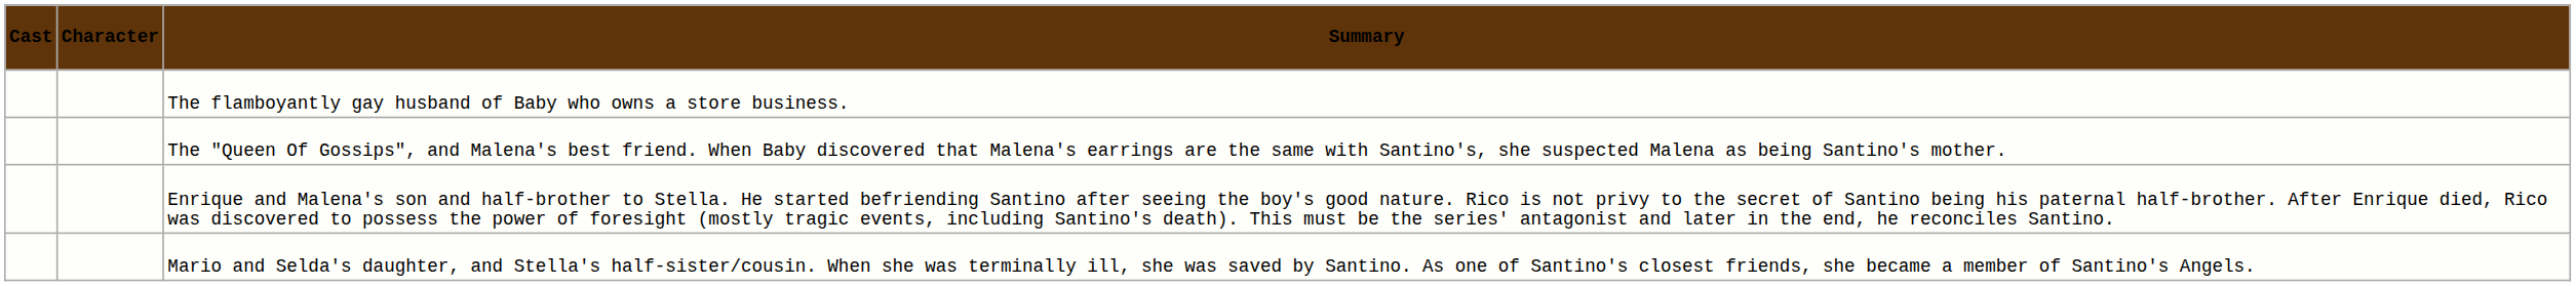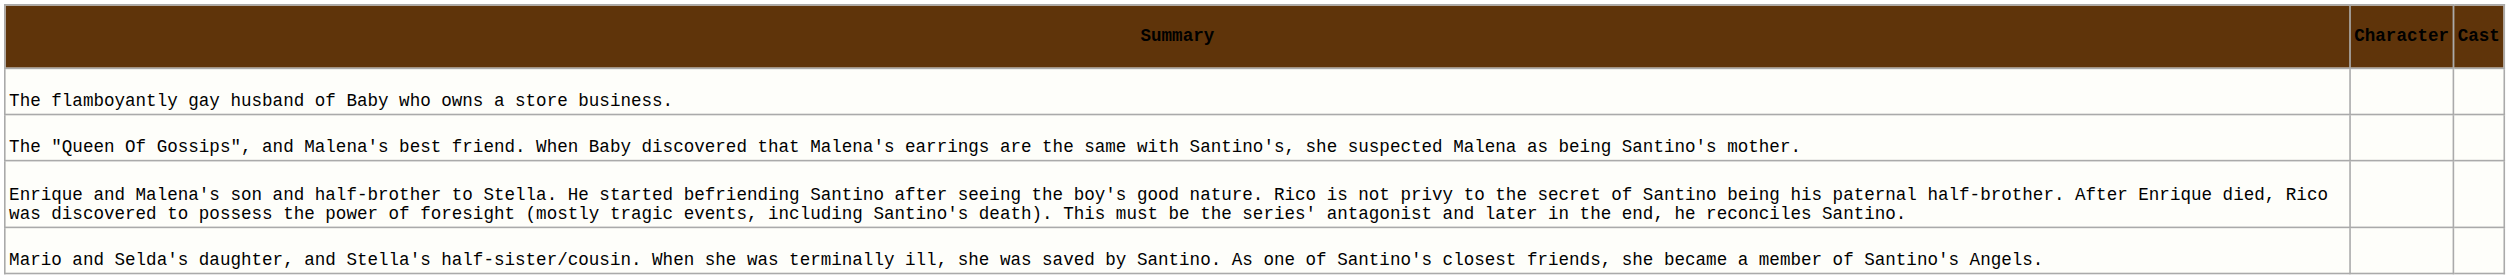columns swapped: Cast <-> Summary
